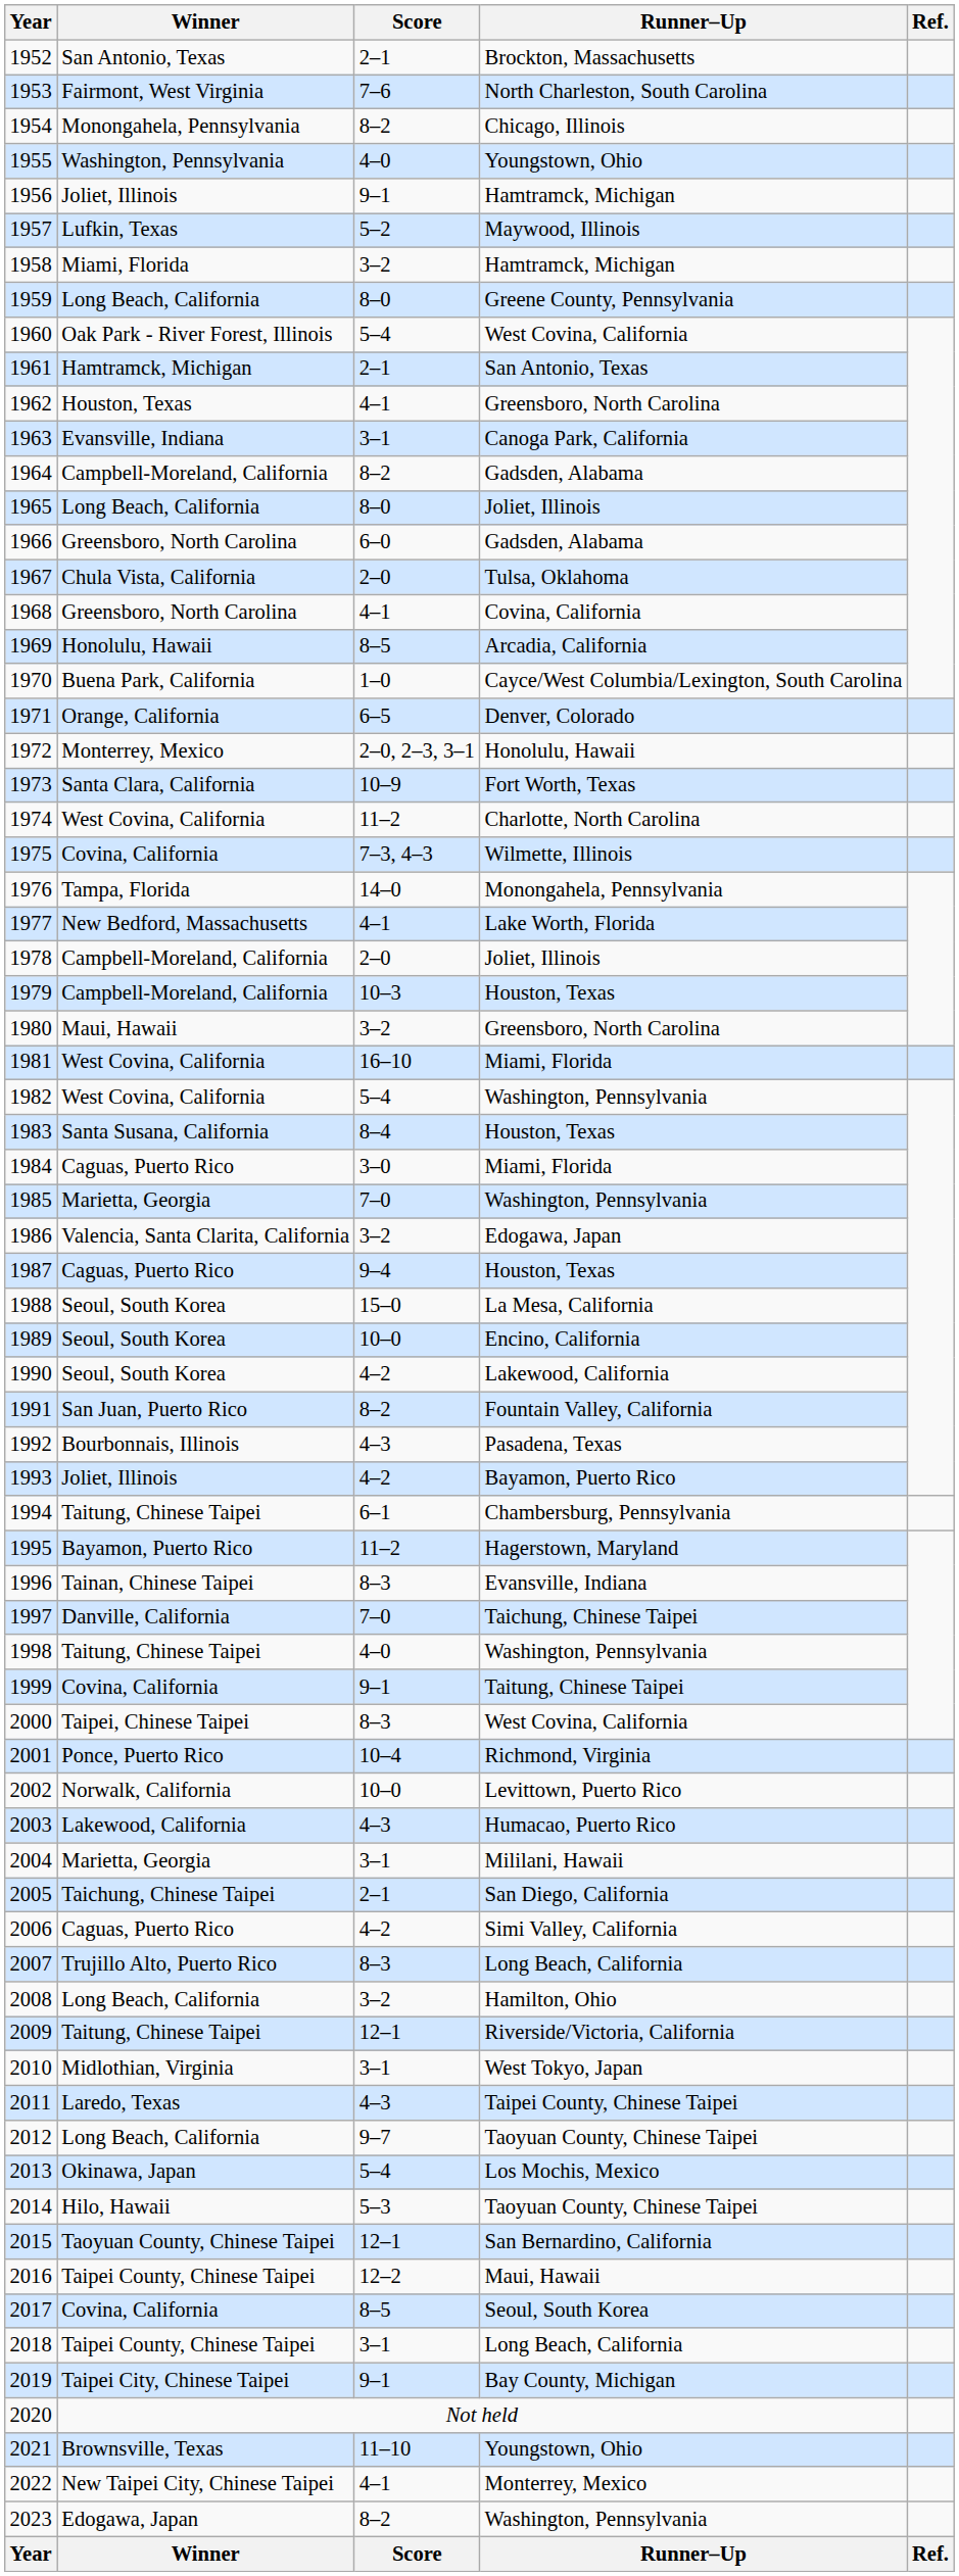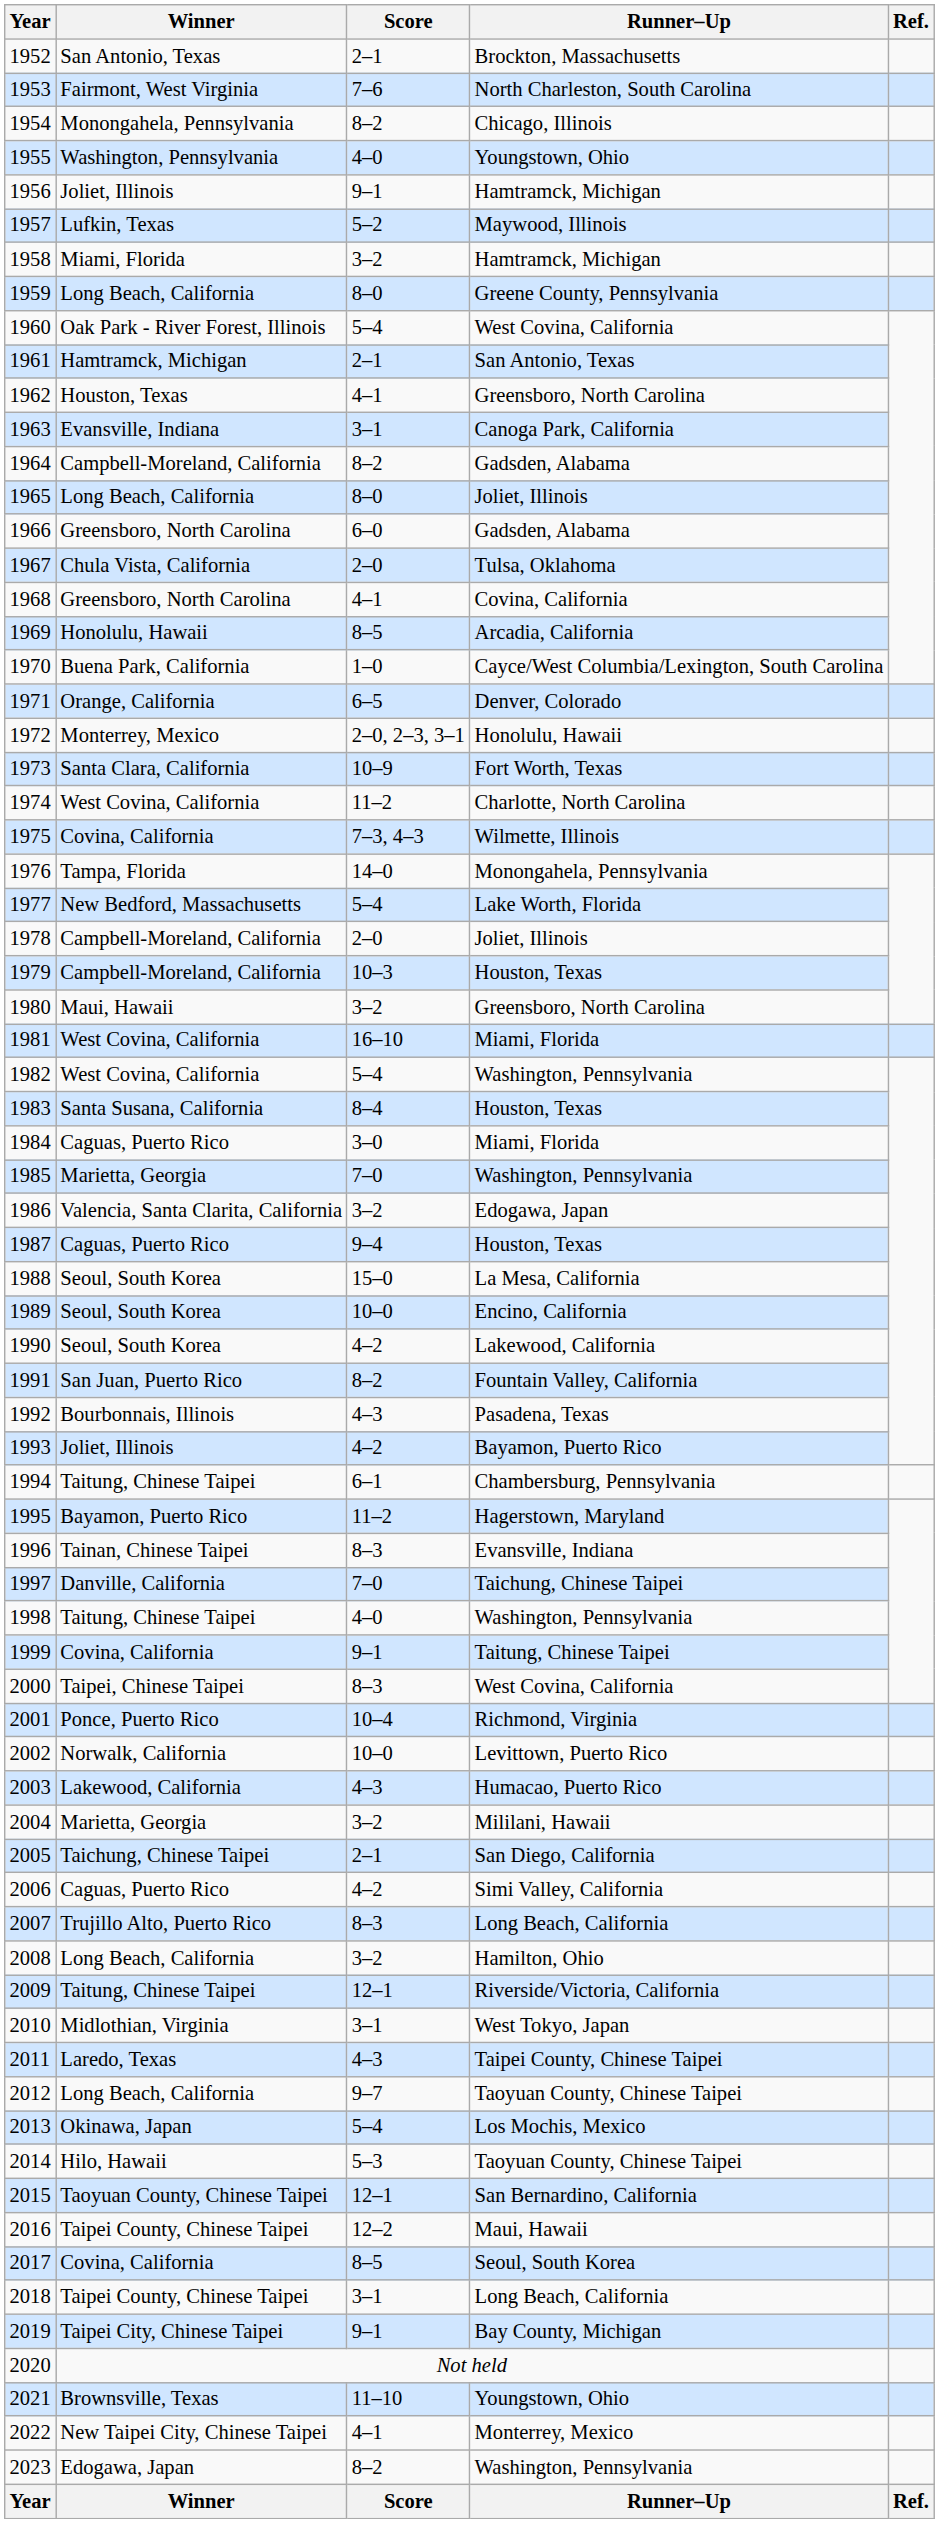1977 | Score: 4–1 -> 5–4
2004 | Score: 3–1 -> 3–2
